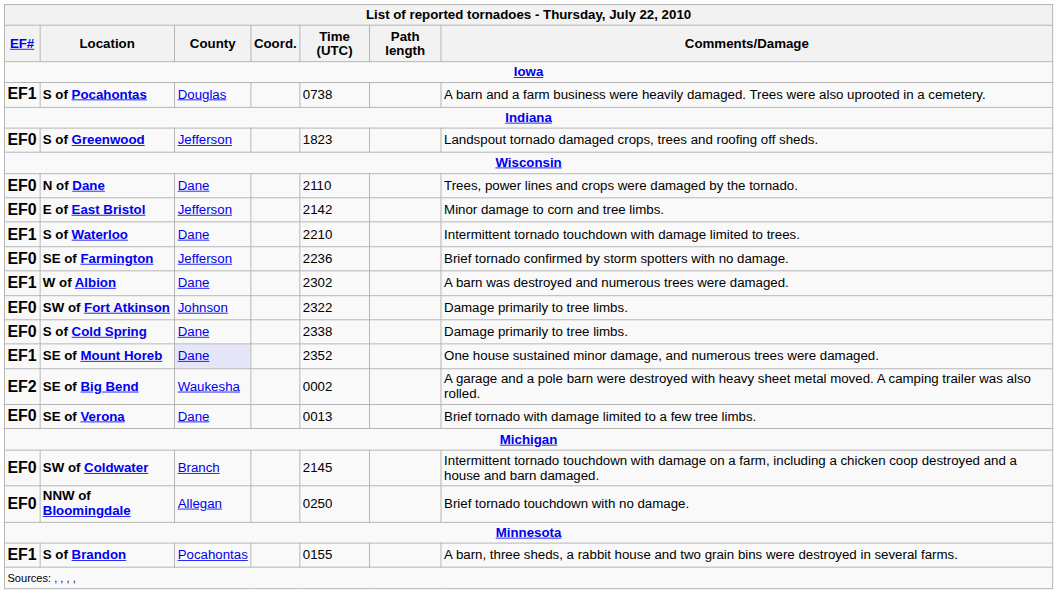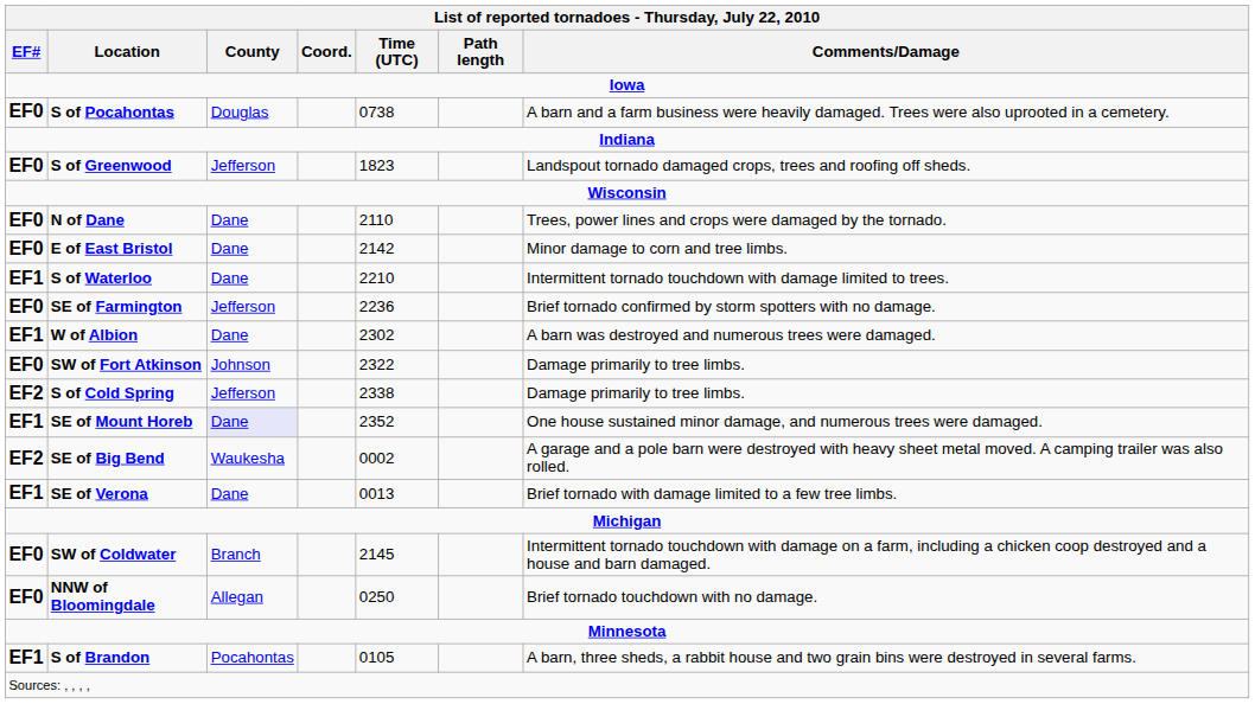S of Pocahontas | EF#: EF1 -> EF0
E of East Bristol | County: Jefferson -> Dane
S of Cold Spring | EF#: EF0 -> EF2
S of Cold Spring | County: Dane -> Jefferson
SE of Verona | EF#: EF0 -> EF1
S of Brandon | Time (UTC): 0155 -> 0105
